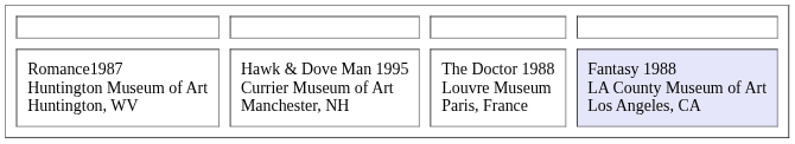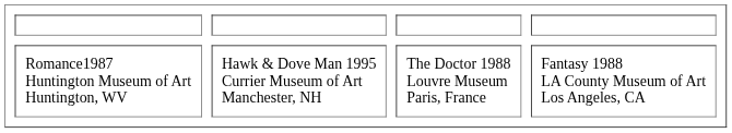Romance1987 Huntington Museum of Art Huntington, WV | column 4: lavender background -> no background
